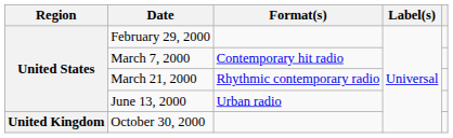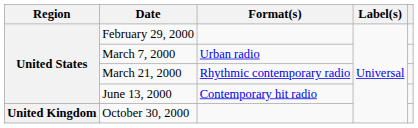March 7, 2000 | Format(s): Contemporary hit radio -> Urban radio
June 13, 2000 | Format(s): Urban radio -> Contemporary hit radio
